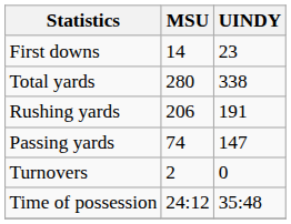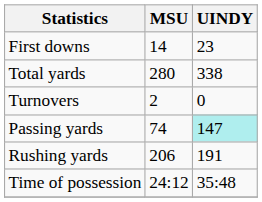rows swapped: Rushing yards <-> Turnovers
Passing yards | UINDY: no background -> paleturquoise background
